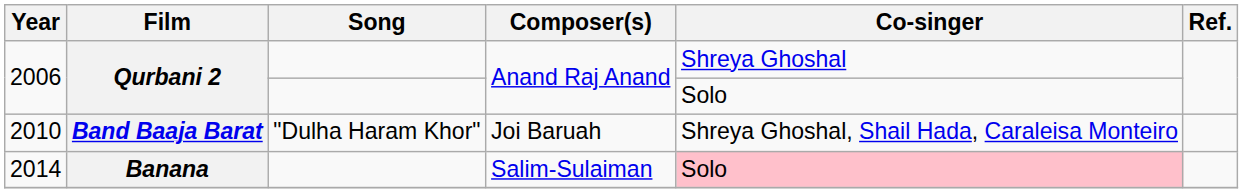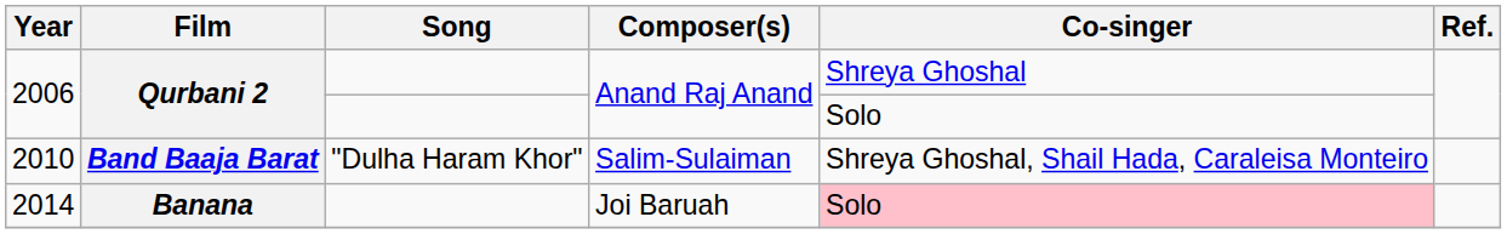2010 | Composer(s): Joi Baruah -> Salim-Sulaiman
2014 | Composer(s): Salim-Sulaiman -> Joi Baruah
